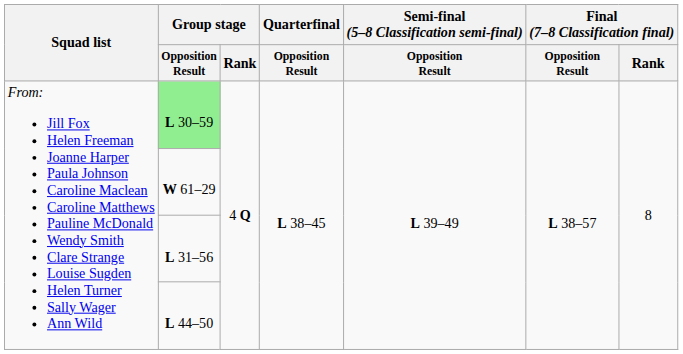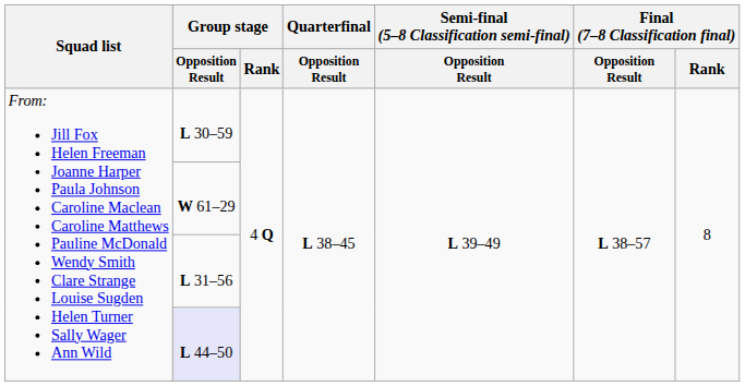L 30–59 | Group stage / Opposition Result: lightgreen background -> no background
L 44–50 | Group stage / Opposition Result: no background -> lavender background
